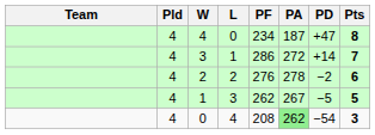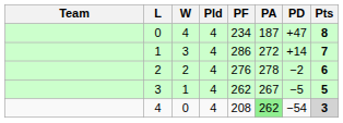columns swapped: Pld <-> L
row 6 | Pts: no background -> lightgrey background
